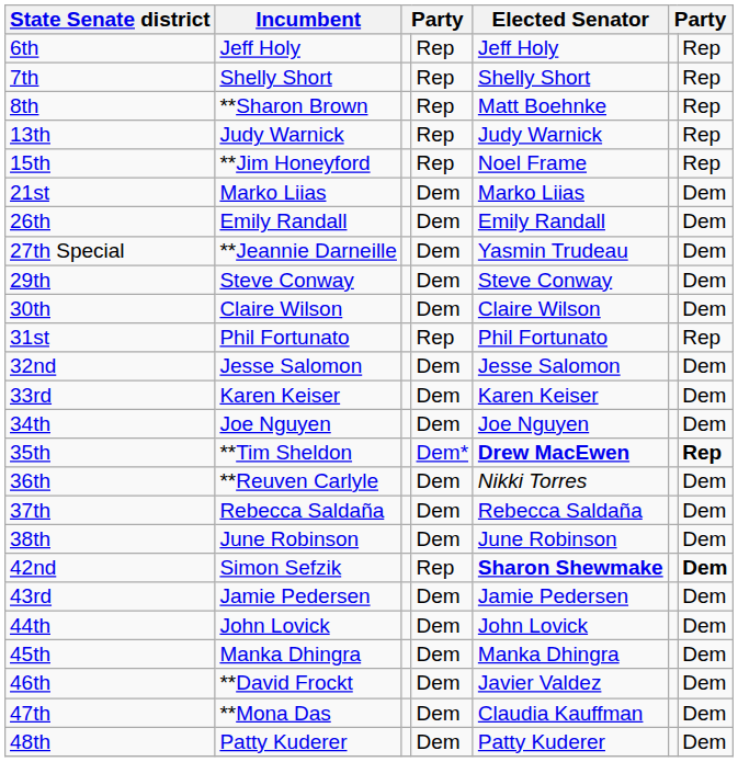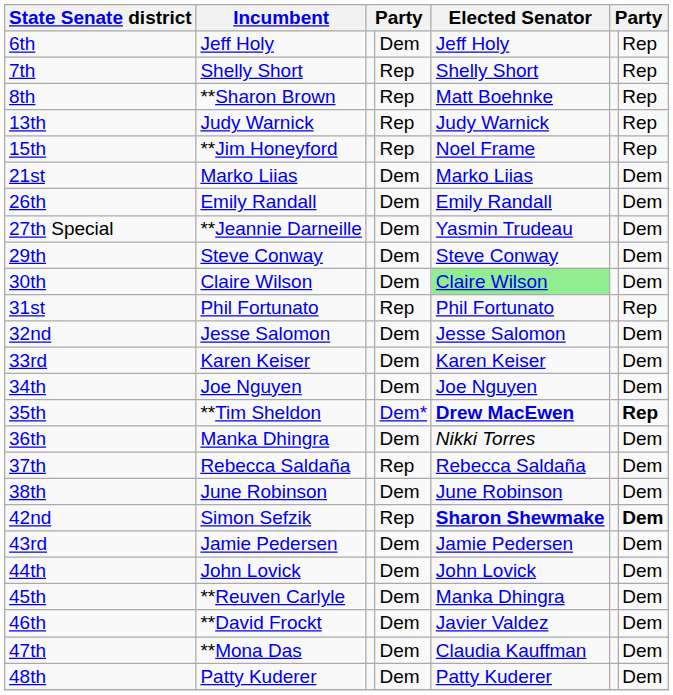6th | column 4: Rep -> Dem
30th | Elected Senator: no background -> lightgreen background
36th | Incumbent: **Reuven Carlyle -> Manka Dhingra
37th | column 4: Dem -> Rep
45th | Incumbent: Manka Dhingra -> **Reuven Carlyle
